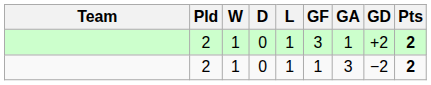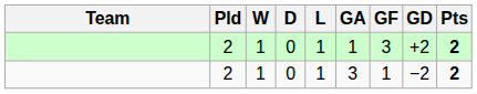columns swapped: GF <-> GA
